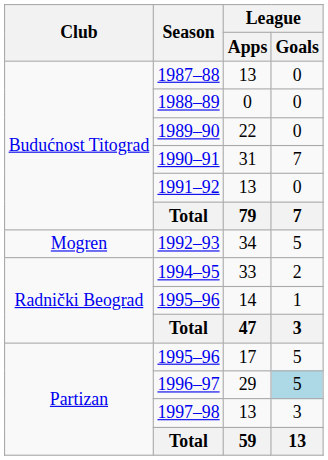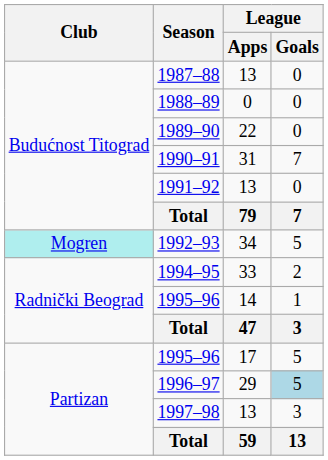1992–93 | Club: no background -> paleturquoise background
